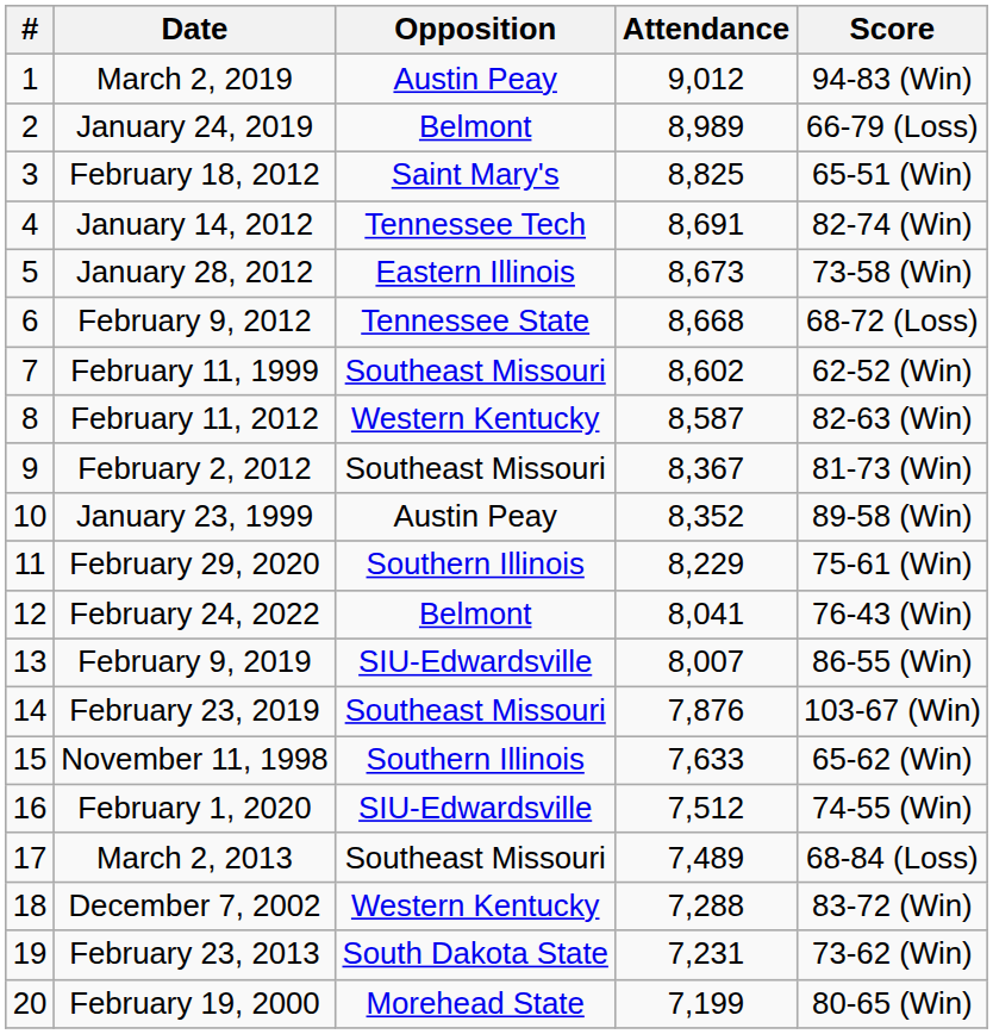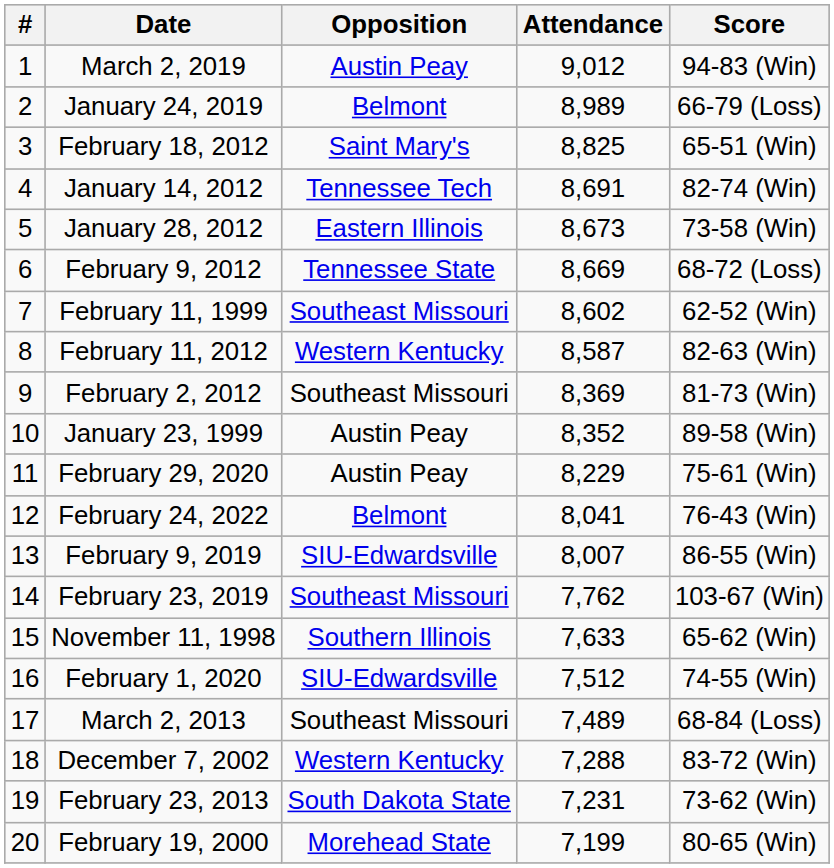February 9, 2012 | Attendance: 8,668 -> 8,669
February 2, 2012 | Attendance: 8,367 -> 8,369
February 29, 2020 | Opposition: Southern Illinois -> Austin Peay
February 23, 2019 | Attendance: 7,876 -> 7,762
